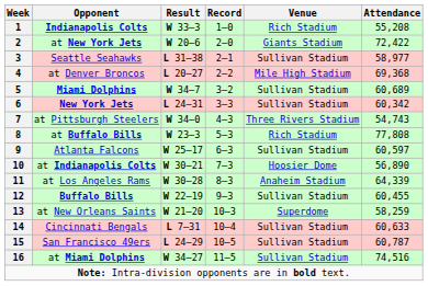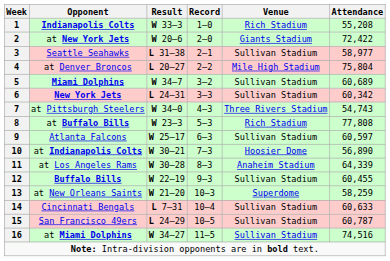4 | Attendance: 69,368 -> 75,804
